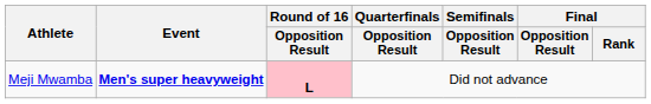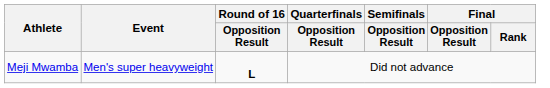Meji Mwamba | Event: bold -> normal
Meji Mwamba | Round of 16 / Opposition Result: pink background -> no background
